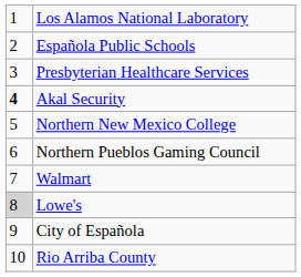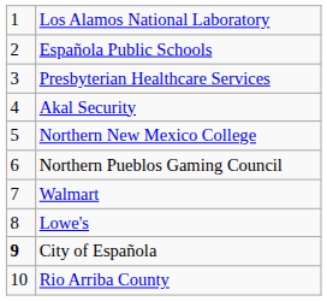Akal Security | column 1: bold -> normal
Lowe's | column 1: lightgrey background -> no background
City of Española | column 1: normal -> bold
